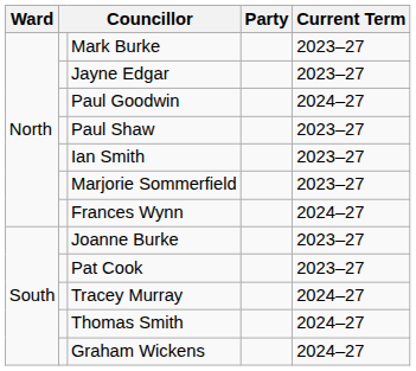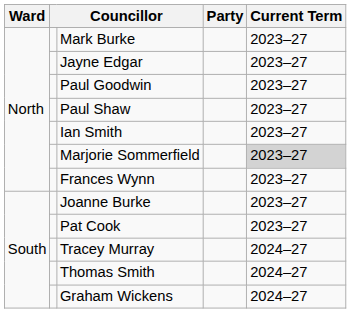Paul Goodwin | Current Term: 2024–27 -> 2023–27
Marjorie Sommerfield | Current Term: no background -> lightgrey background
Frances Wynn | Current Term: 2024–27 -> 2023–27
